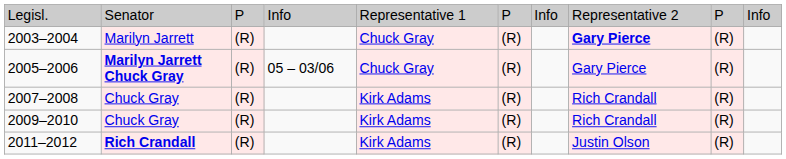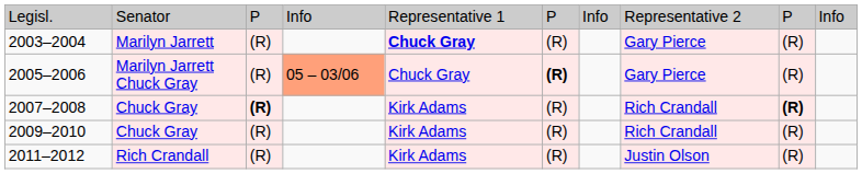2003–2004 | column 5: normal -> bold
2003–2004 | column 8: bold -> normal
2005–2006 | column 2: bold -> normal
2005–2006 | column 4: no background -> lightsalmon background
2005–2006 | column 6: normal -> bold
2007–2008 | column 3: normal -> bold
2007–2008 | column 9: normal -> bold
2011–2012 | column 2: bold -> normal
